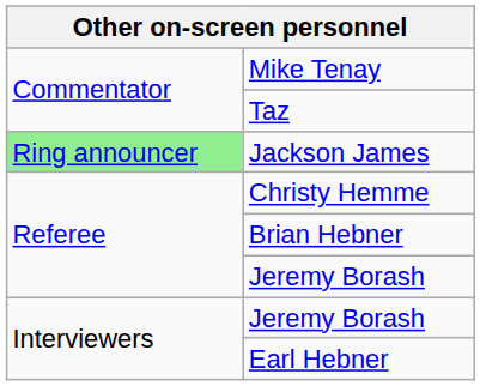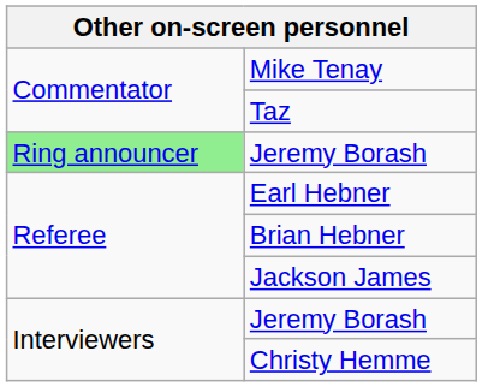row 4 | column 2: Jackson James -> Jeremy Borash
row 5 | column 2: Christy Hemme -> Earl Hebner
row 7 | column 2: Jeremy Borash -> Jackson James
row 9 | column 2: Earl Hebner -> Christy Hemme
